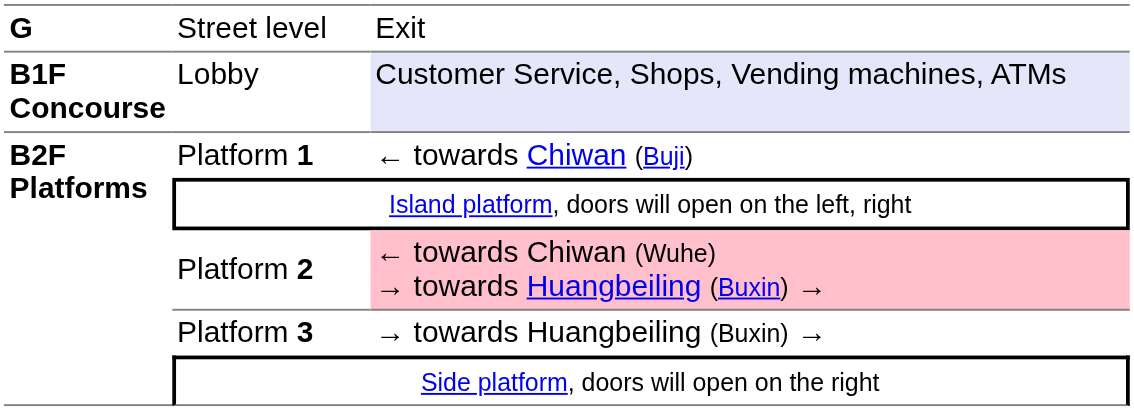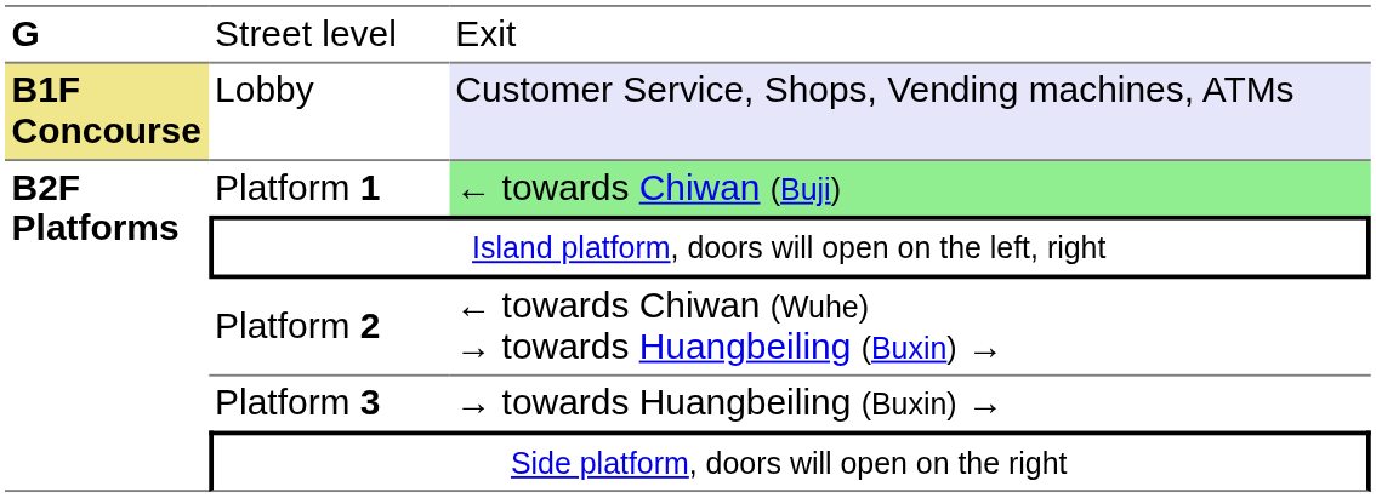Lobby | column 1: no background -> khaki background
Platform 1 | column 3: no background -> lightgreen background
Platform 2 | column 3: pink background -> no background
